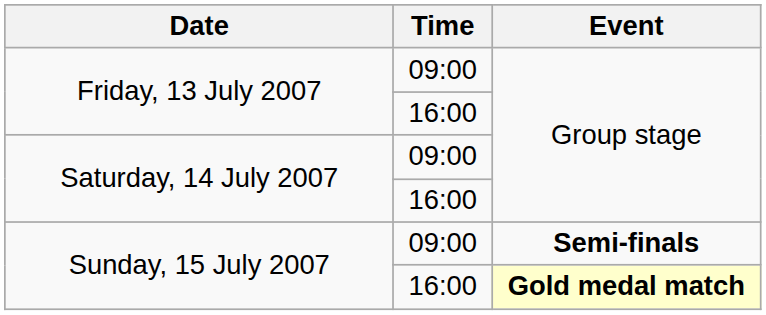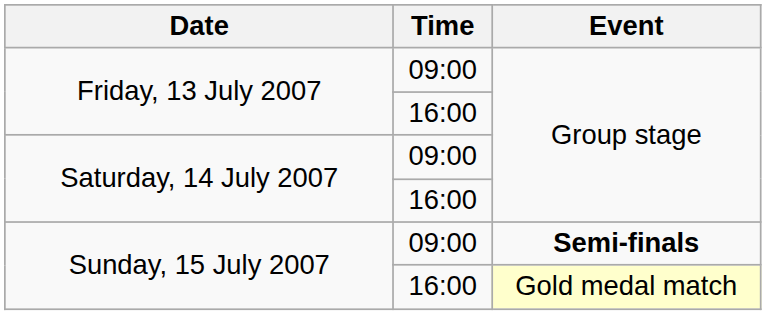Sunday, 15 July 2007 / 16:00 | Event: bold -> normal
